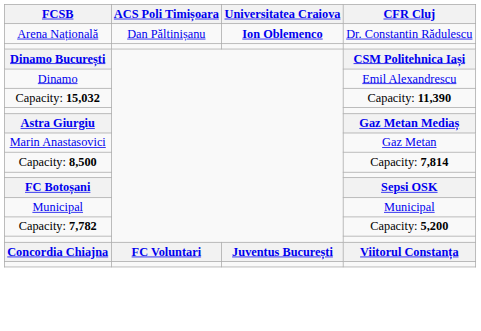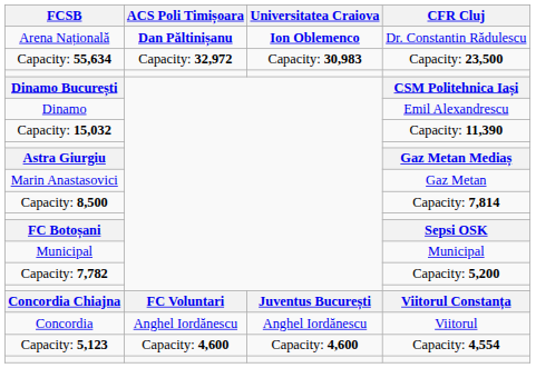Arena Națională | ACS Poli Timișoara: normal -> bold
+ row: Capacity: 55,634 | Capacity: 32,972 | Capacity: 30,983 | Capacity: 23,500
+ row: Concordia | Anghel Iordănescu | Anghel Iordănescu | Viitorul
+ row: Capacity: 5,123 | Capacity: 4,600 | Capacity: 4,600 | Capacity: 4,554
